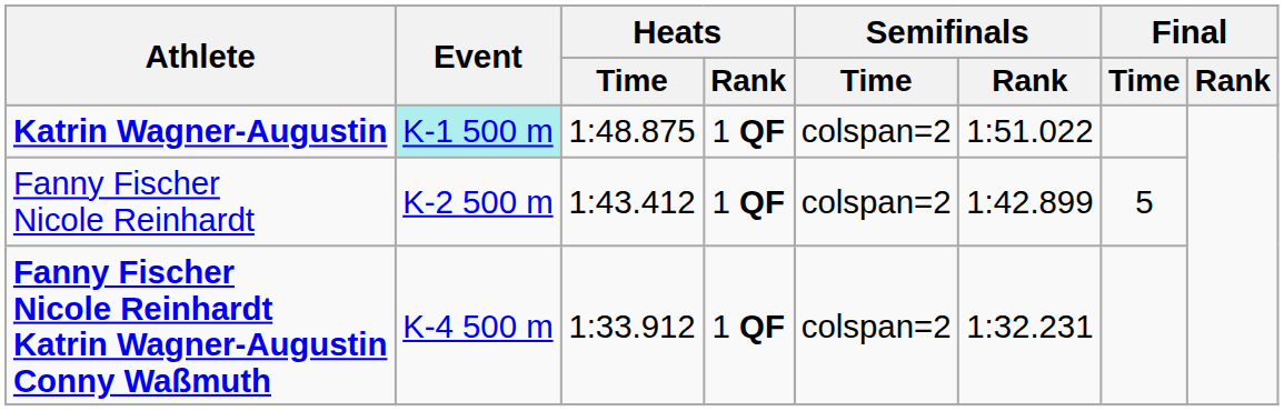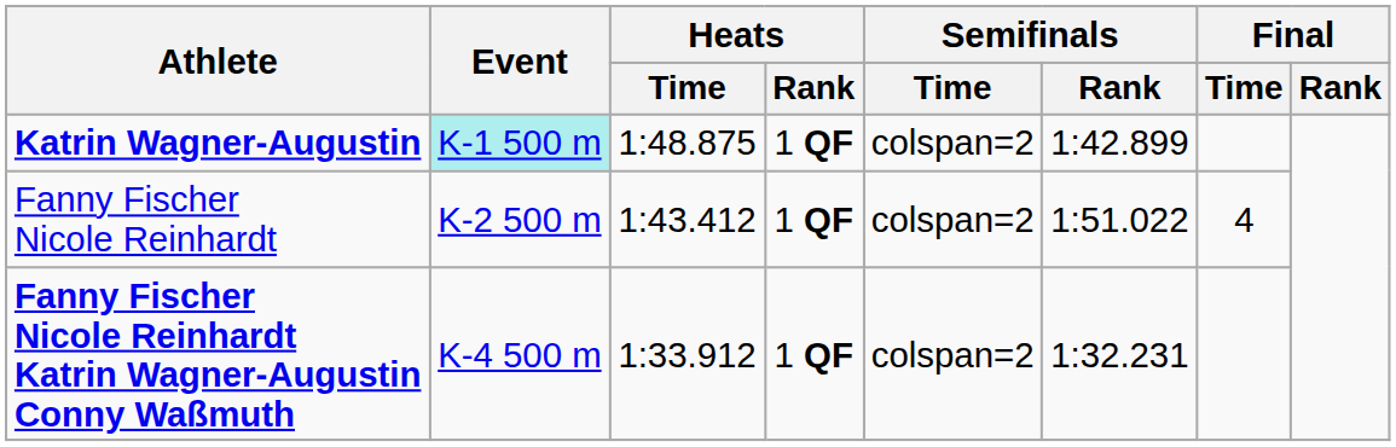Katrin Wagner-Augustin | Semifinals / Rank: 1:51.022 -> 1:42.899
Fanny Fischer Nicole Reinhardt | Semifinals / Rank: 1:42.899 -> 1:51.022
Fanny Fischer Nicole Reinhardt | Final / Time: 5 -> 4
